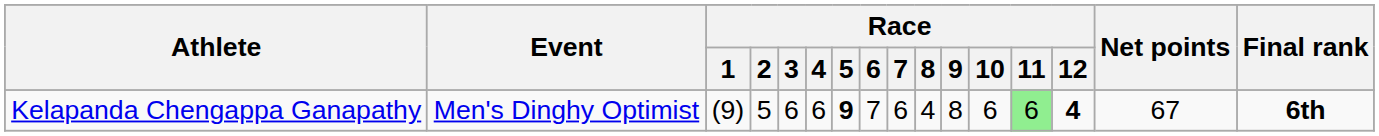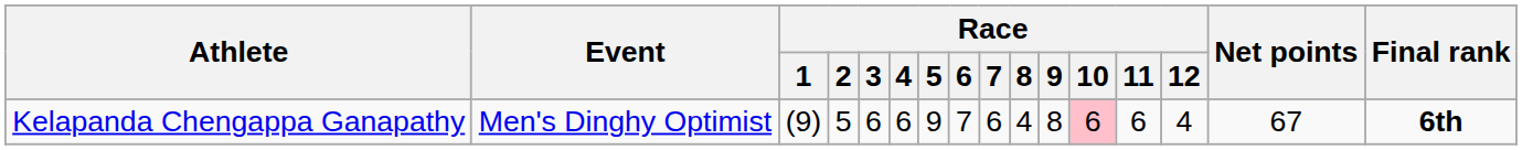Kelapanda Chengappa Ganapathy | Race / 5: bold -> normal
Kelapanda Chengappa Ganapathy | Race / 10: no background -> pink background
Kelapanda Chengappa Ganapathy | Race / 11: lightgreen background -> no background
Kelapanda Chengappa Ganapathy | Race / 12: bold -> normal
